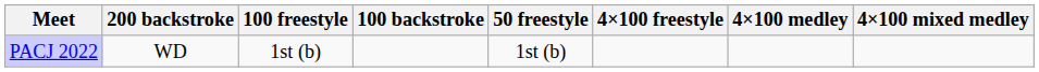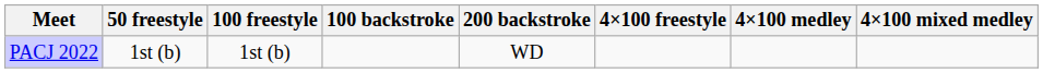columns swapped: 50 freestyle <-> 200 backstroke
